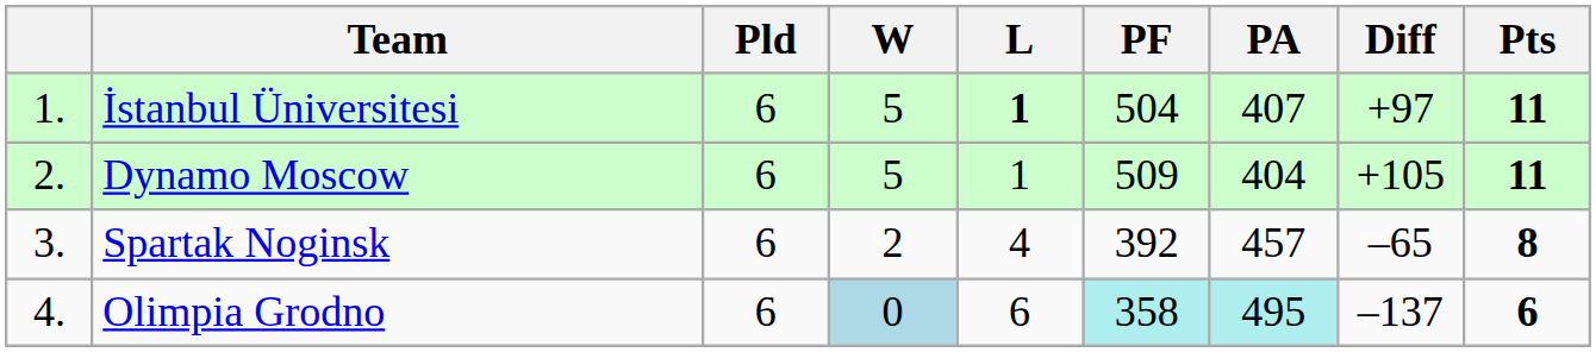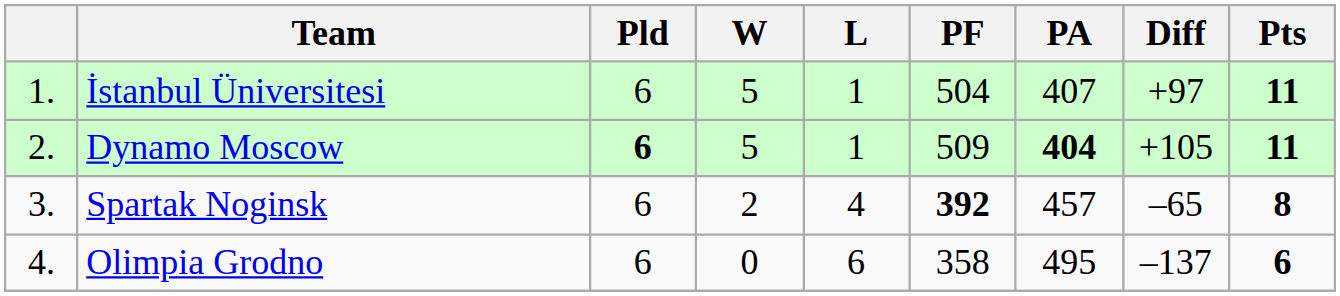İstanbul Üniversitesi | L: bold -> normal
Dynamo Moscow | Pld: normal -> bold
Dynamo Moscow | PA: normal -> bold
Spartak Noginsk | PF: normal -> bold
Olimpia Grodno | W: lightblue background -> no background
Olimpia Grodno | PF: paleturquoise background -> no background
Olimpia Grodno | PA: paleturquoise background -> no background
